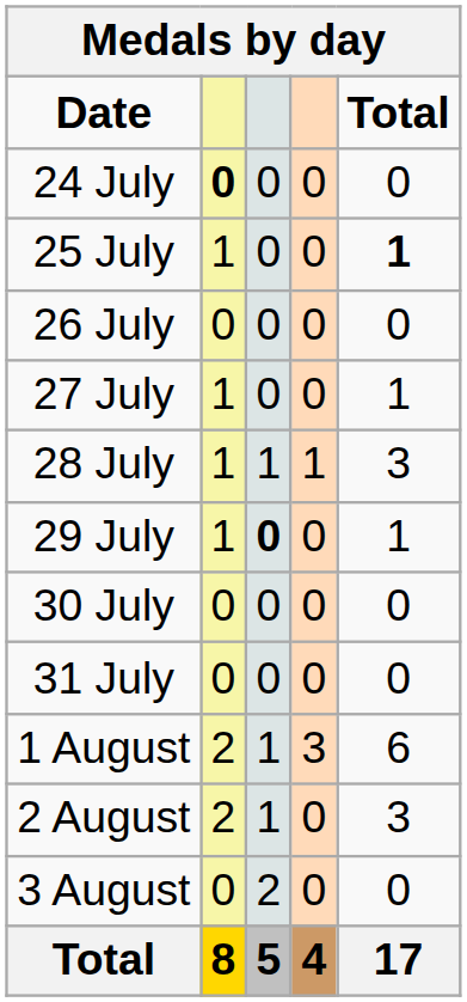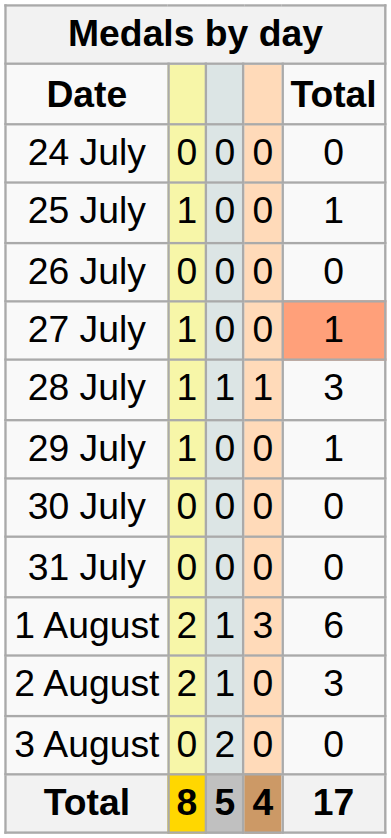24 July | column 2: bold -> normal
25 July | Total: bold -> normal
27 July | Total: no background -> lightsalmon background
29 July | column 3: bold -> normal
